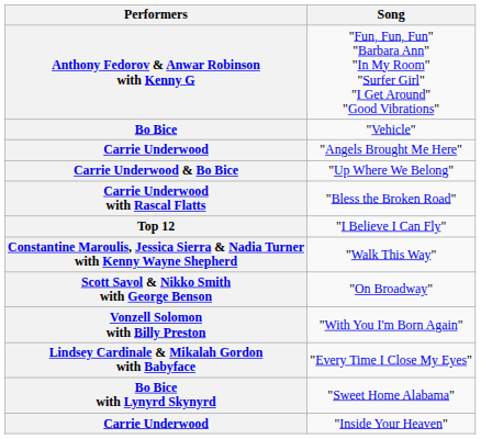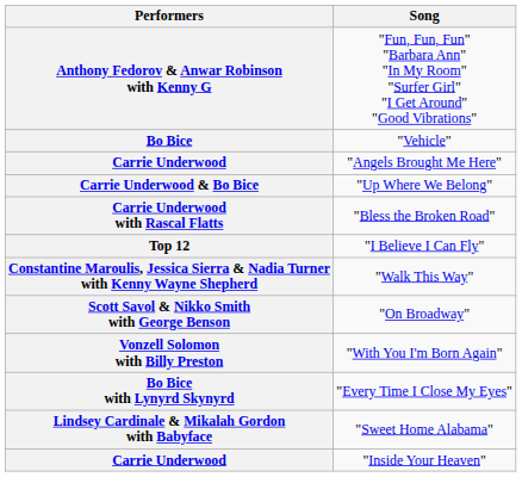row 11 | Performers: Lindsey Cardinale & Mikalah Gordon with Babyface -> Bo Bice with Lynyrd Skynyrd
row 12 | Performers: Bo Bice with Lynyrd Skynyrd -> Lindsey Cardinale & Mikalah Gordon with Babyface
